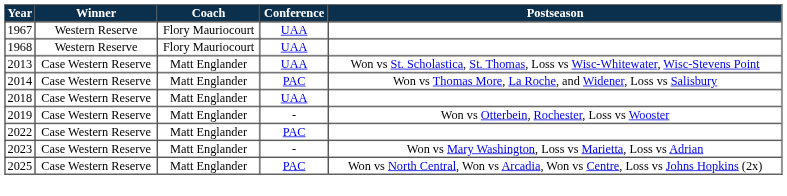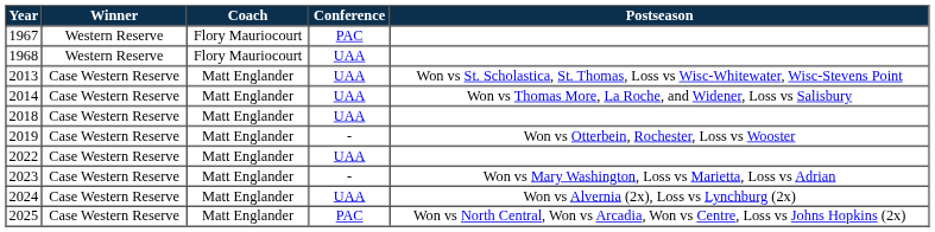1967 | Conference: UAA -> PAC
2014 | Conference: PAC -> UAA
2022 | Conference: PAC -> UAA
+ row: 2024 | Case Western Reserve | Matt Englander | UAA | Won vs Alvernia (2x), Loss vs Lynchburg (2x)
